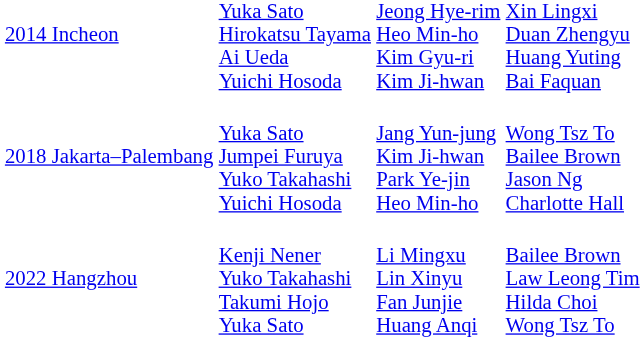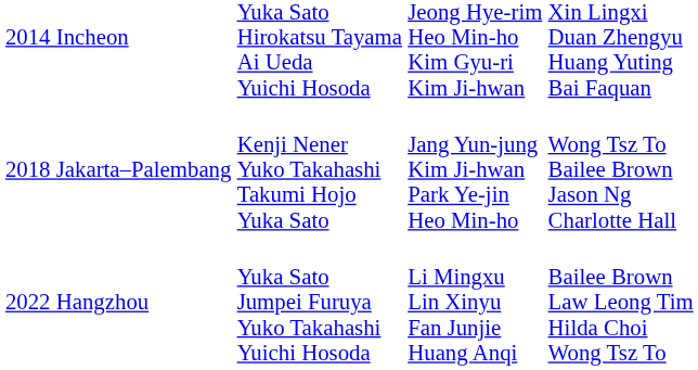2018 Jakarta–Palembang | column 2: Yuka Sato Jumpei Furuya Yuko Takahashi Yuichi Hosoda -> Kenji Nener Yuko Takahashi Takumi Hojo Yuka Sato
2022 Hangzhou | column 2: Kenji Nener Yuko Takahashi Takumi Hojo Yuka Sato -> Yuka Sato Jumpei Furuya Yuko Takahashi Yuichi Hosoda
